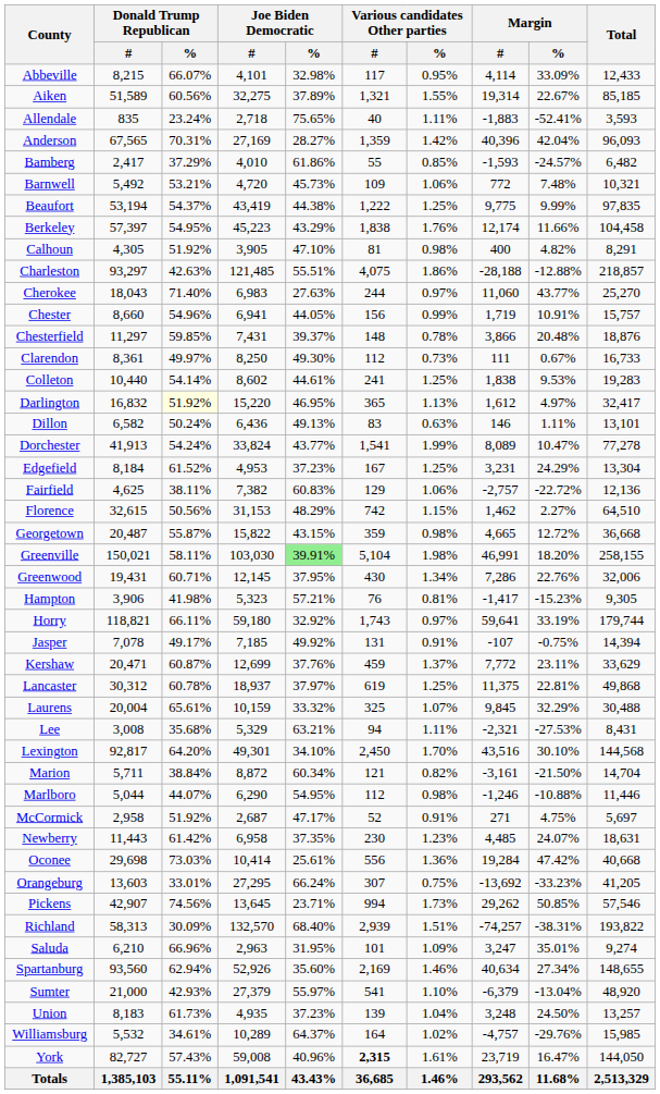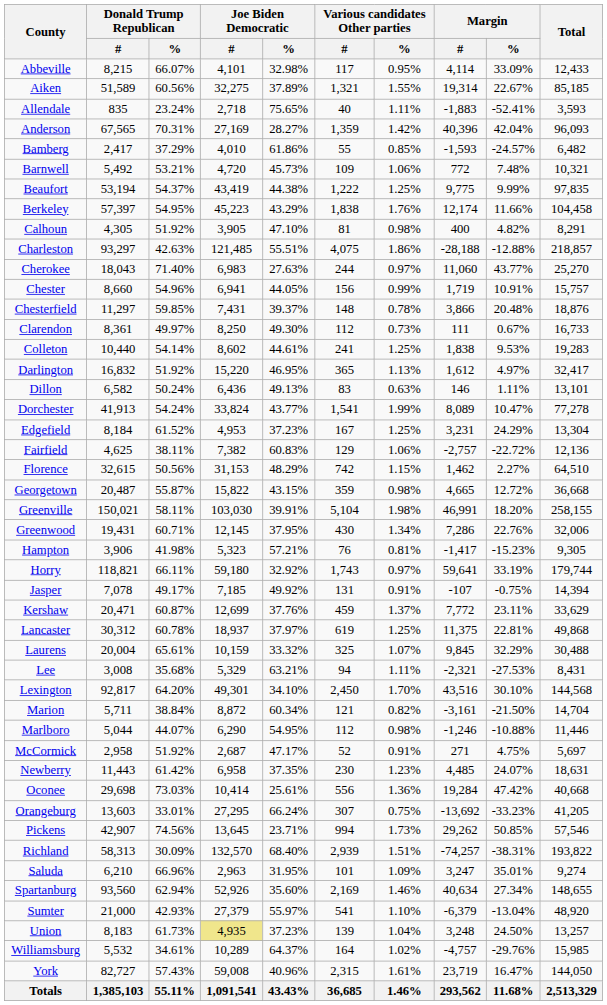Darlington | Donald Trump Republican / %: lightyellow background -> no background
Greenville | Joe Biden Democratic / %: lightgreen background -> no background
Union | Joe Biden Democratic / #: no background -> khaki background
York | Various candidates Other parties / #: bold -> normal
